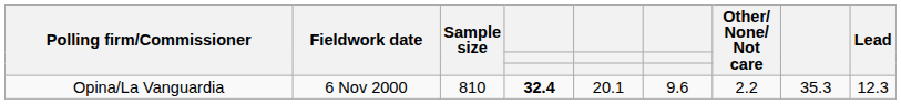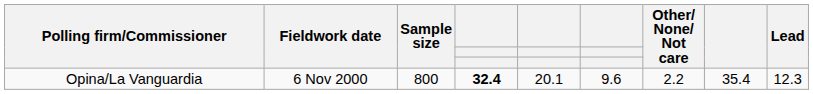Opina/La Vanguardia | Sample size: 810 -> 800
Opina/La Vanguardia | column 8: 35.3 -> 35.4
